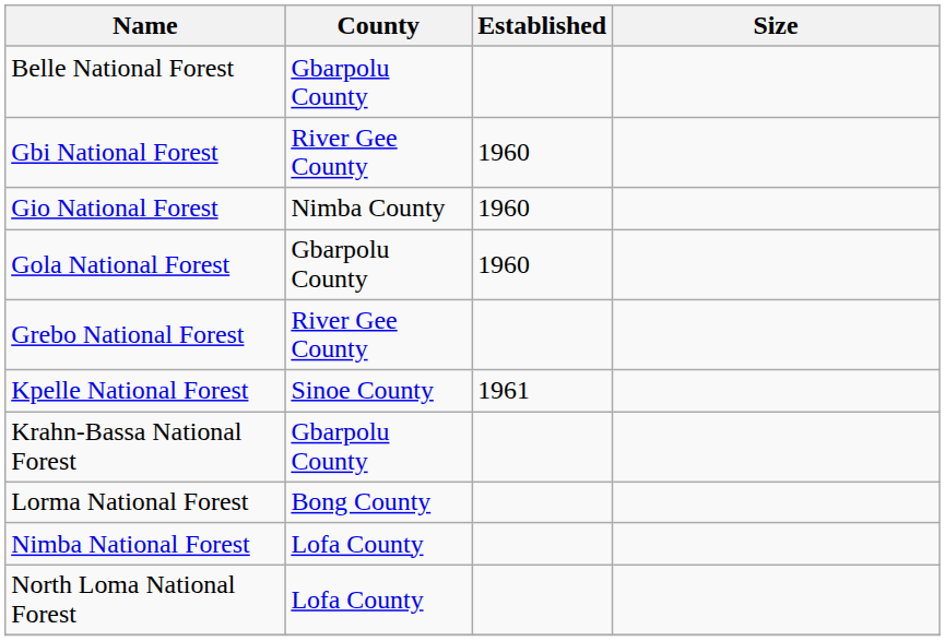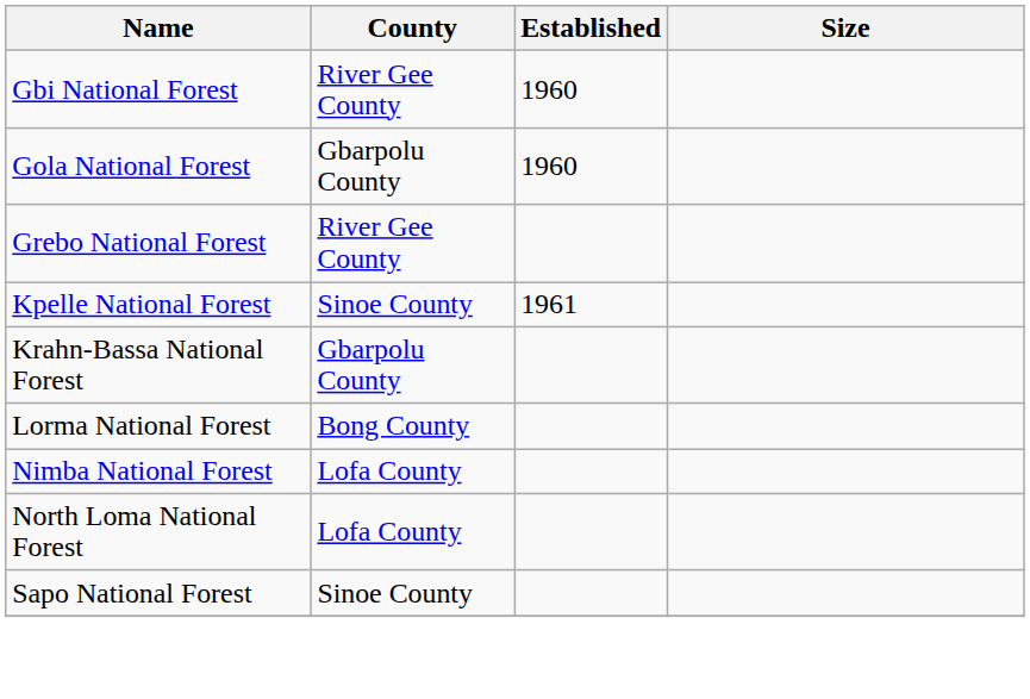- row: Belle National Forest | Gbarpolu County
- row: Gio National Forest | Nimba County | 1960
+ row: Sapo National Forest | Sinoe County
